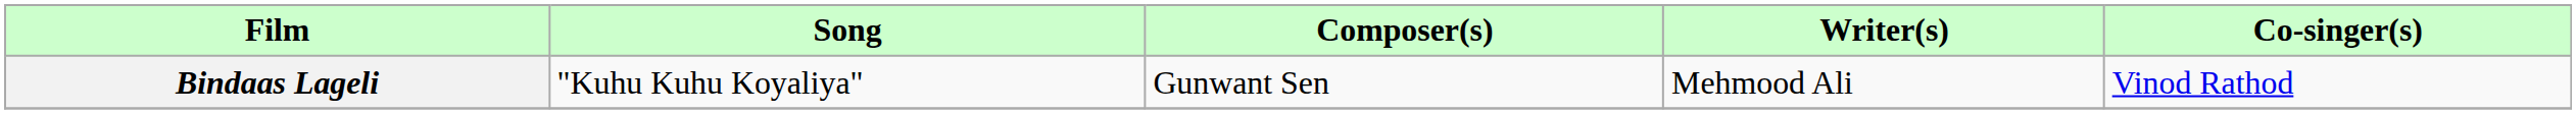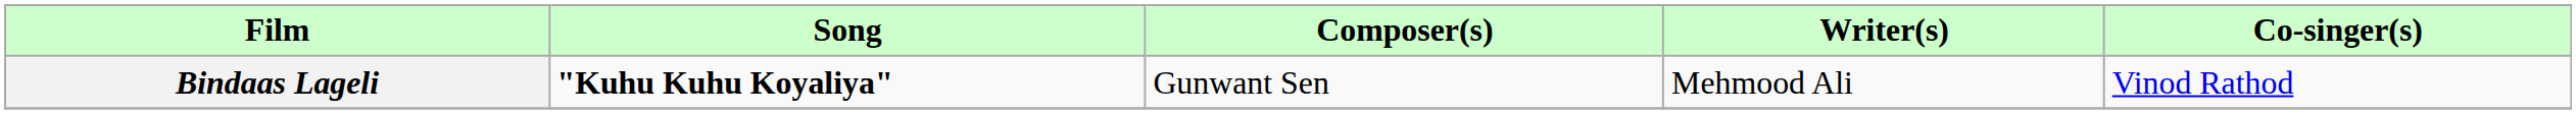Bindaas Lageli | Song: normal -> bold
